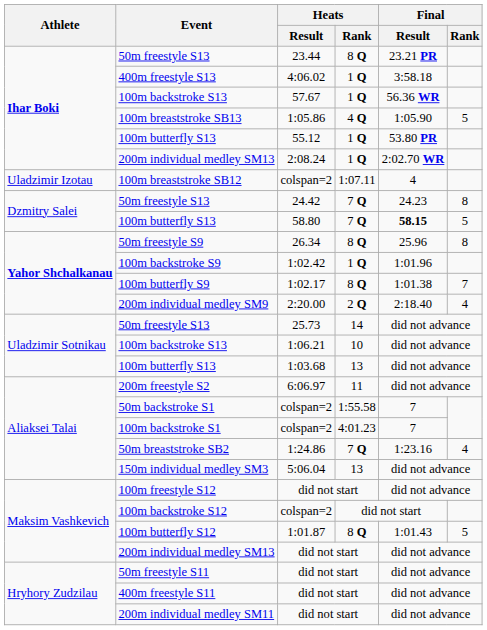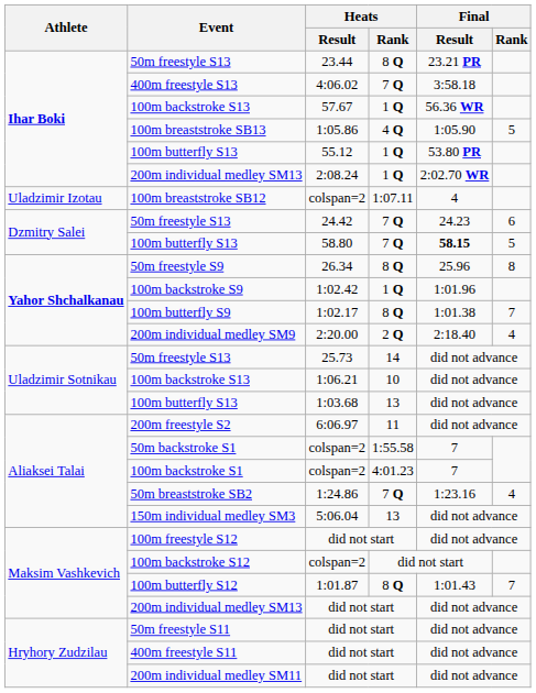400m freestyle S13 | Heats / Rank: 1 Q -> 7 Q
50m freestyle S13 / 24.42 | Final / Rank: 8 -> 6
100m butterfly S12 | Final / Rank: 5 -> 7
